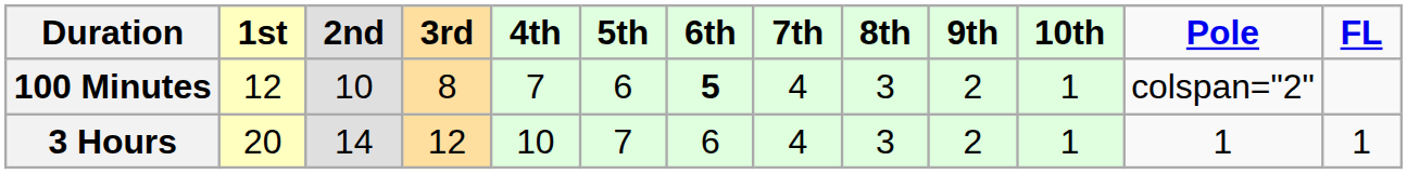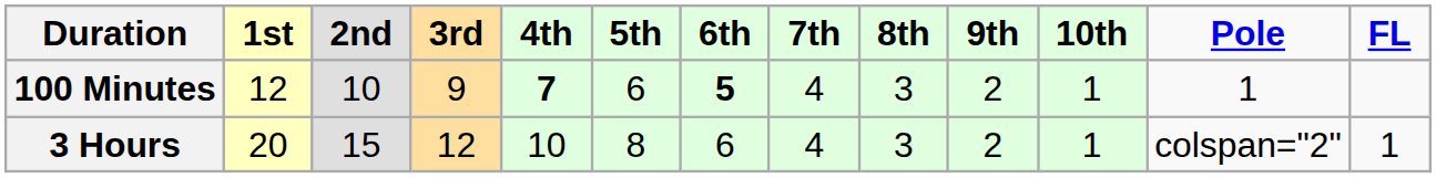100 Minutes | 3rd: 8 -> 9
100 Minutes | 4th: normal -> bold
100 Minutes | Pole: colspan="2" -> 1
3 Hours | 2nd: 14 -> 15
3 Hours | 5th: 7 -> 8
3 Hours | Pole: 1 -> colspan="2"
